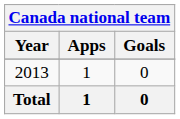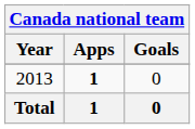2013 | Apps: normal -> bold
